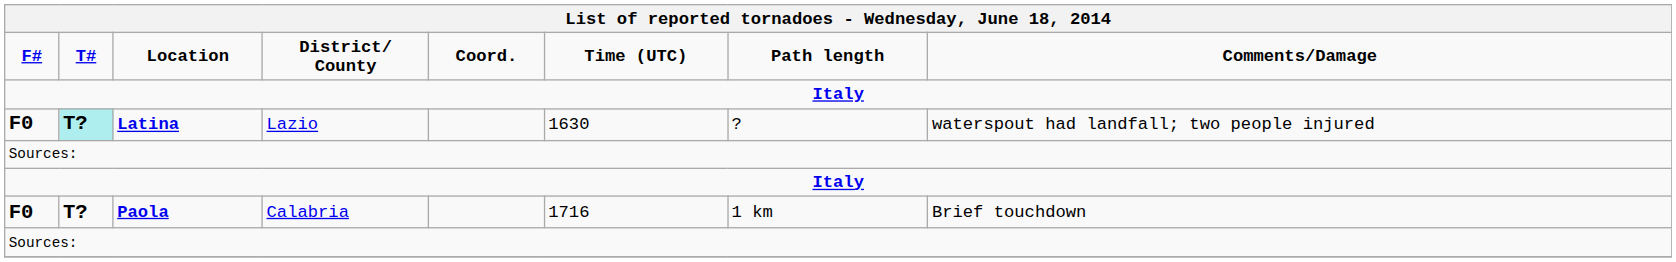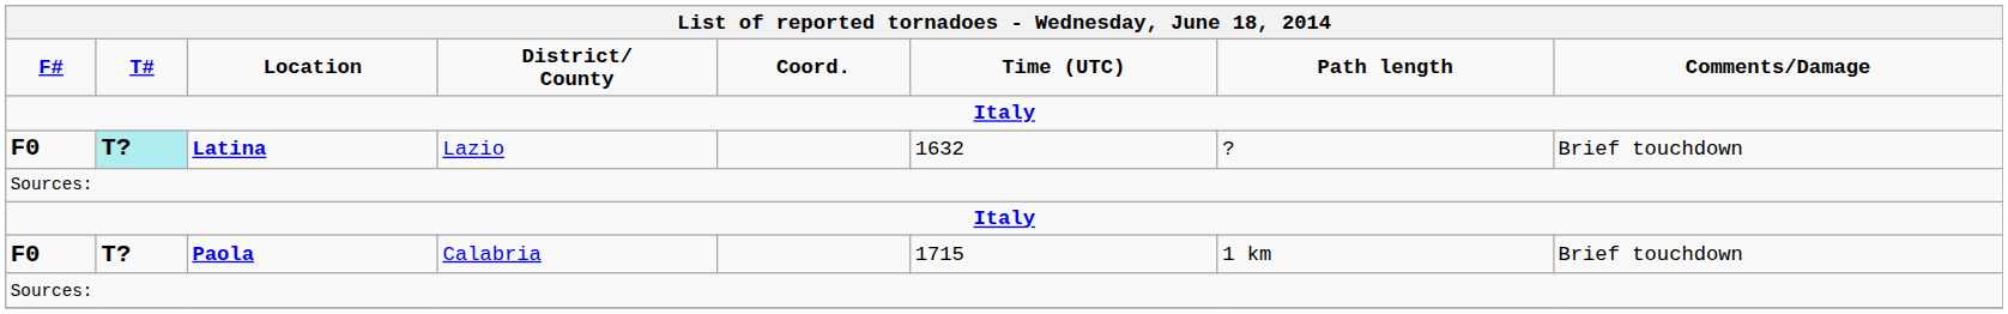Latina | Time (UTC): 1630 -> 1632
Latina | Comments/Damage: waterspout had landfall; two people injured -> Brief touchdown
Paola | Time (UTC): 1716 -> 1715
